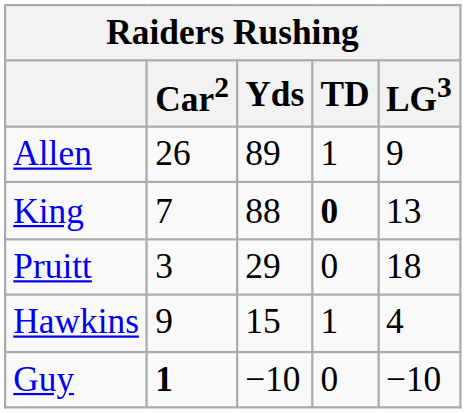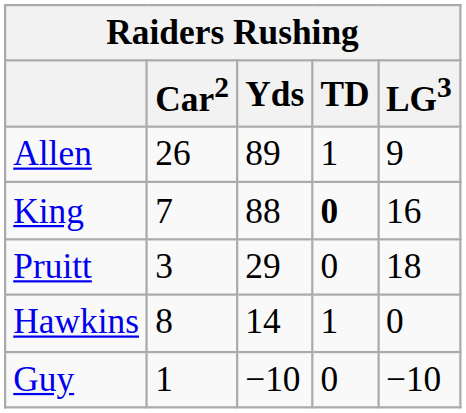King | LG3: 13 -> 16
Hawkins | Car2: 9 -> 8
Hawkins | Yds: 15 -> 14
Hawkins | LG3: 4 -> 0
Guy | Car2: bold -> normal
